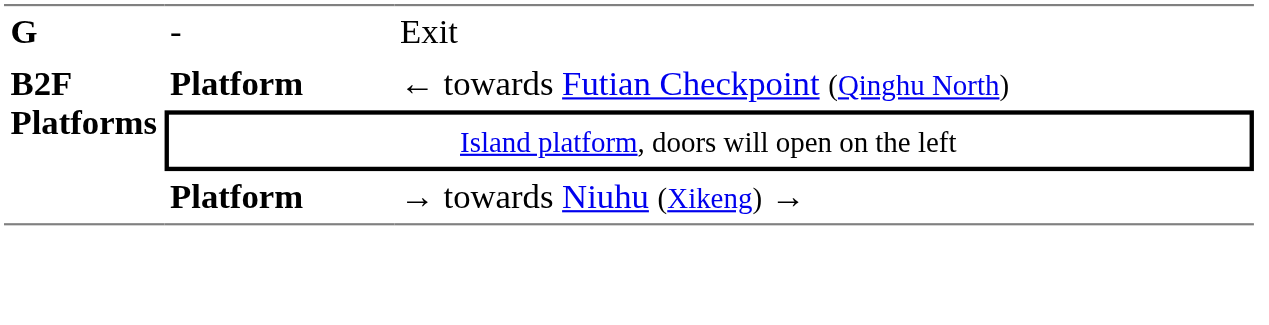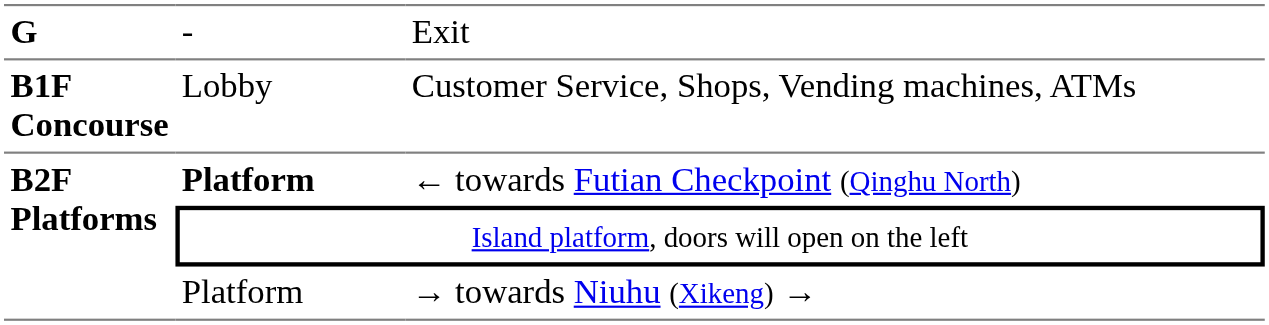+ row: B1F Concourse | Lobby | Customer Service, Shops, Vending machines, ATMs
→ towards Niuhu (Xikeng) → | column 2: bold -> normal
